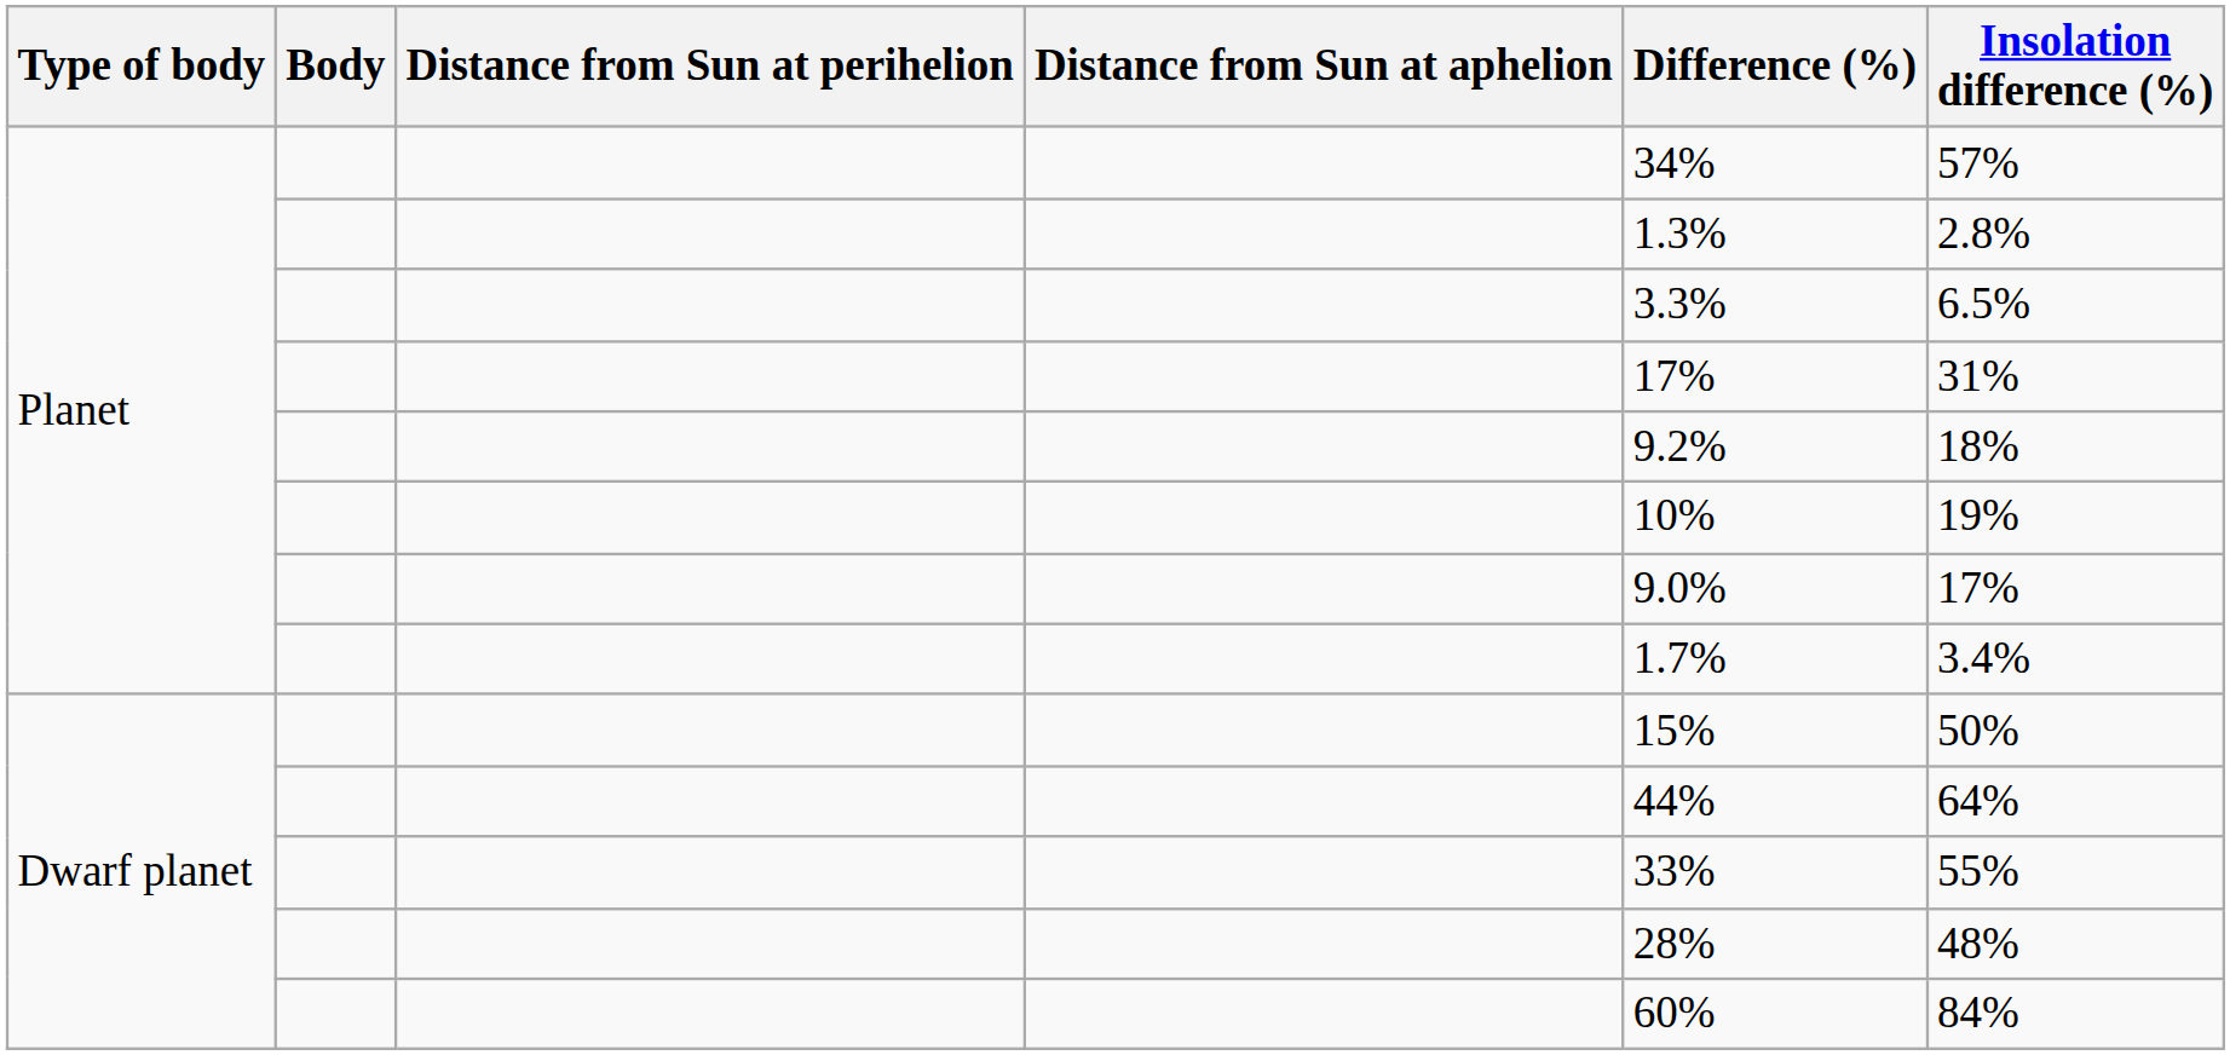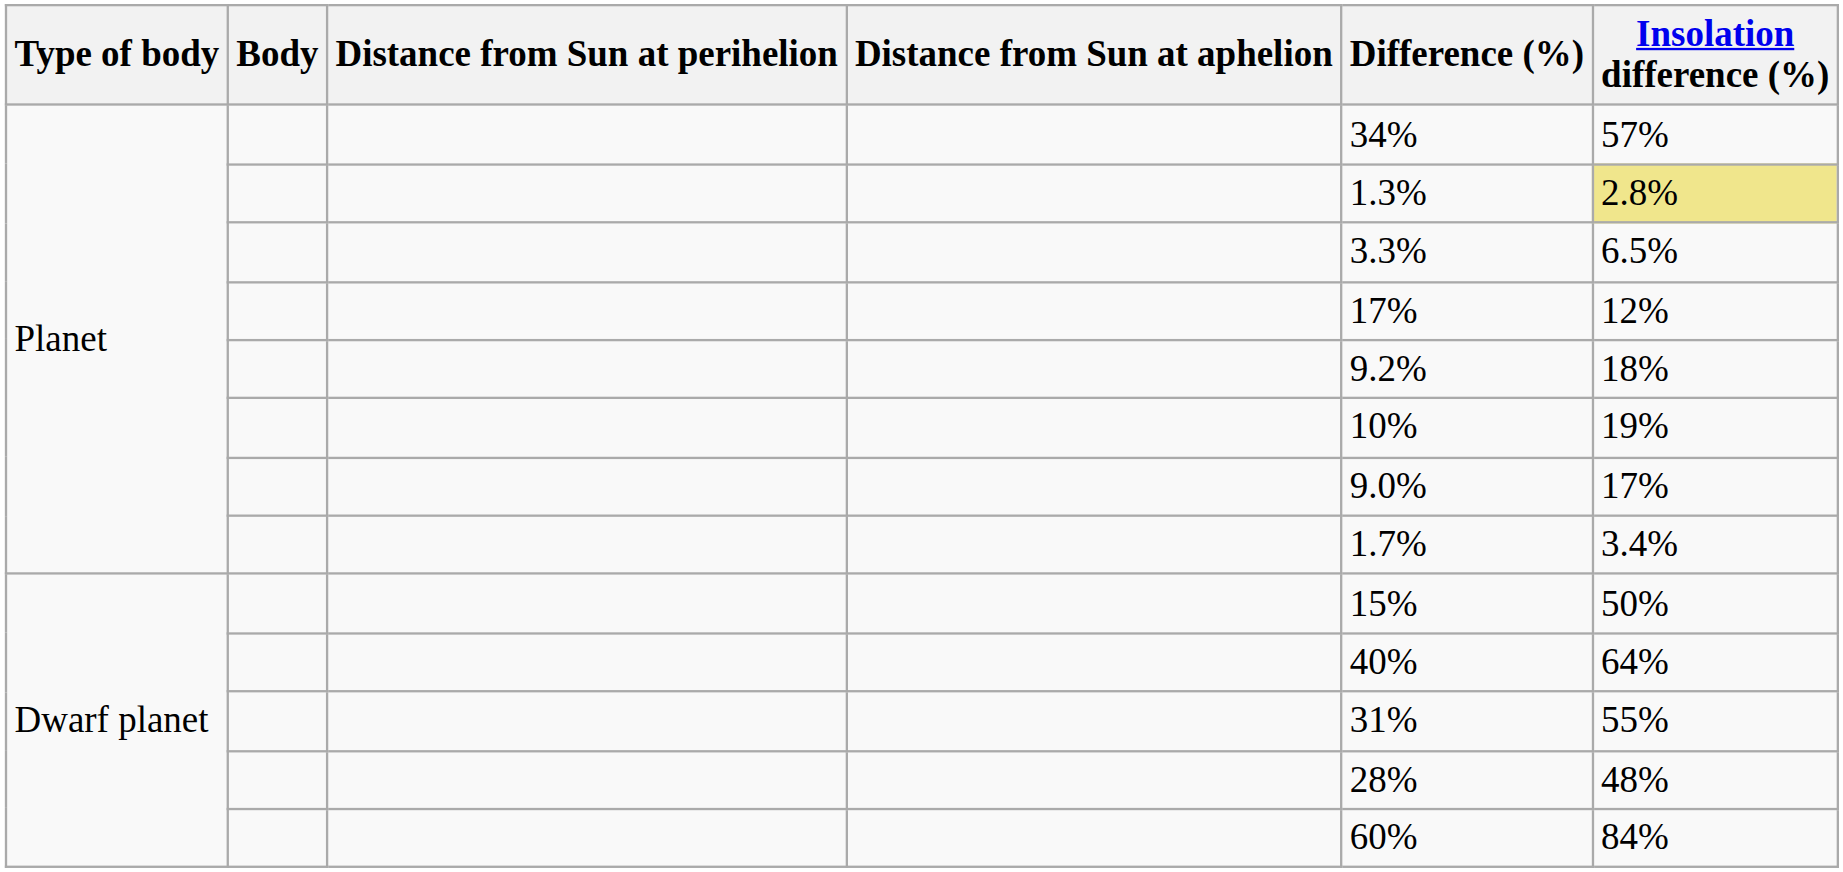row 3 | Insolation difference (%): no background -> khaki background
row 5 | Insolation difference (%): 31% -> 12%
row 11 | Difference (%): 44% -> 40%
row 12 | Difference (%): 33% -> 31%
